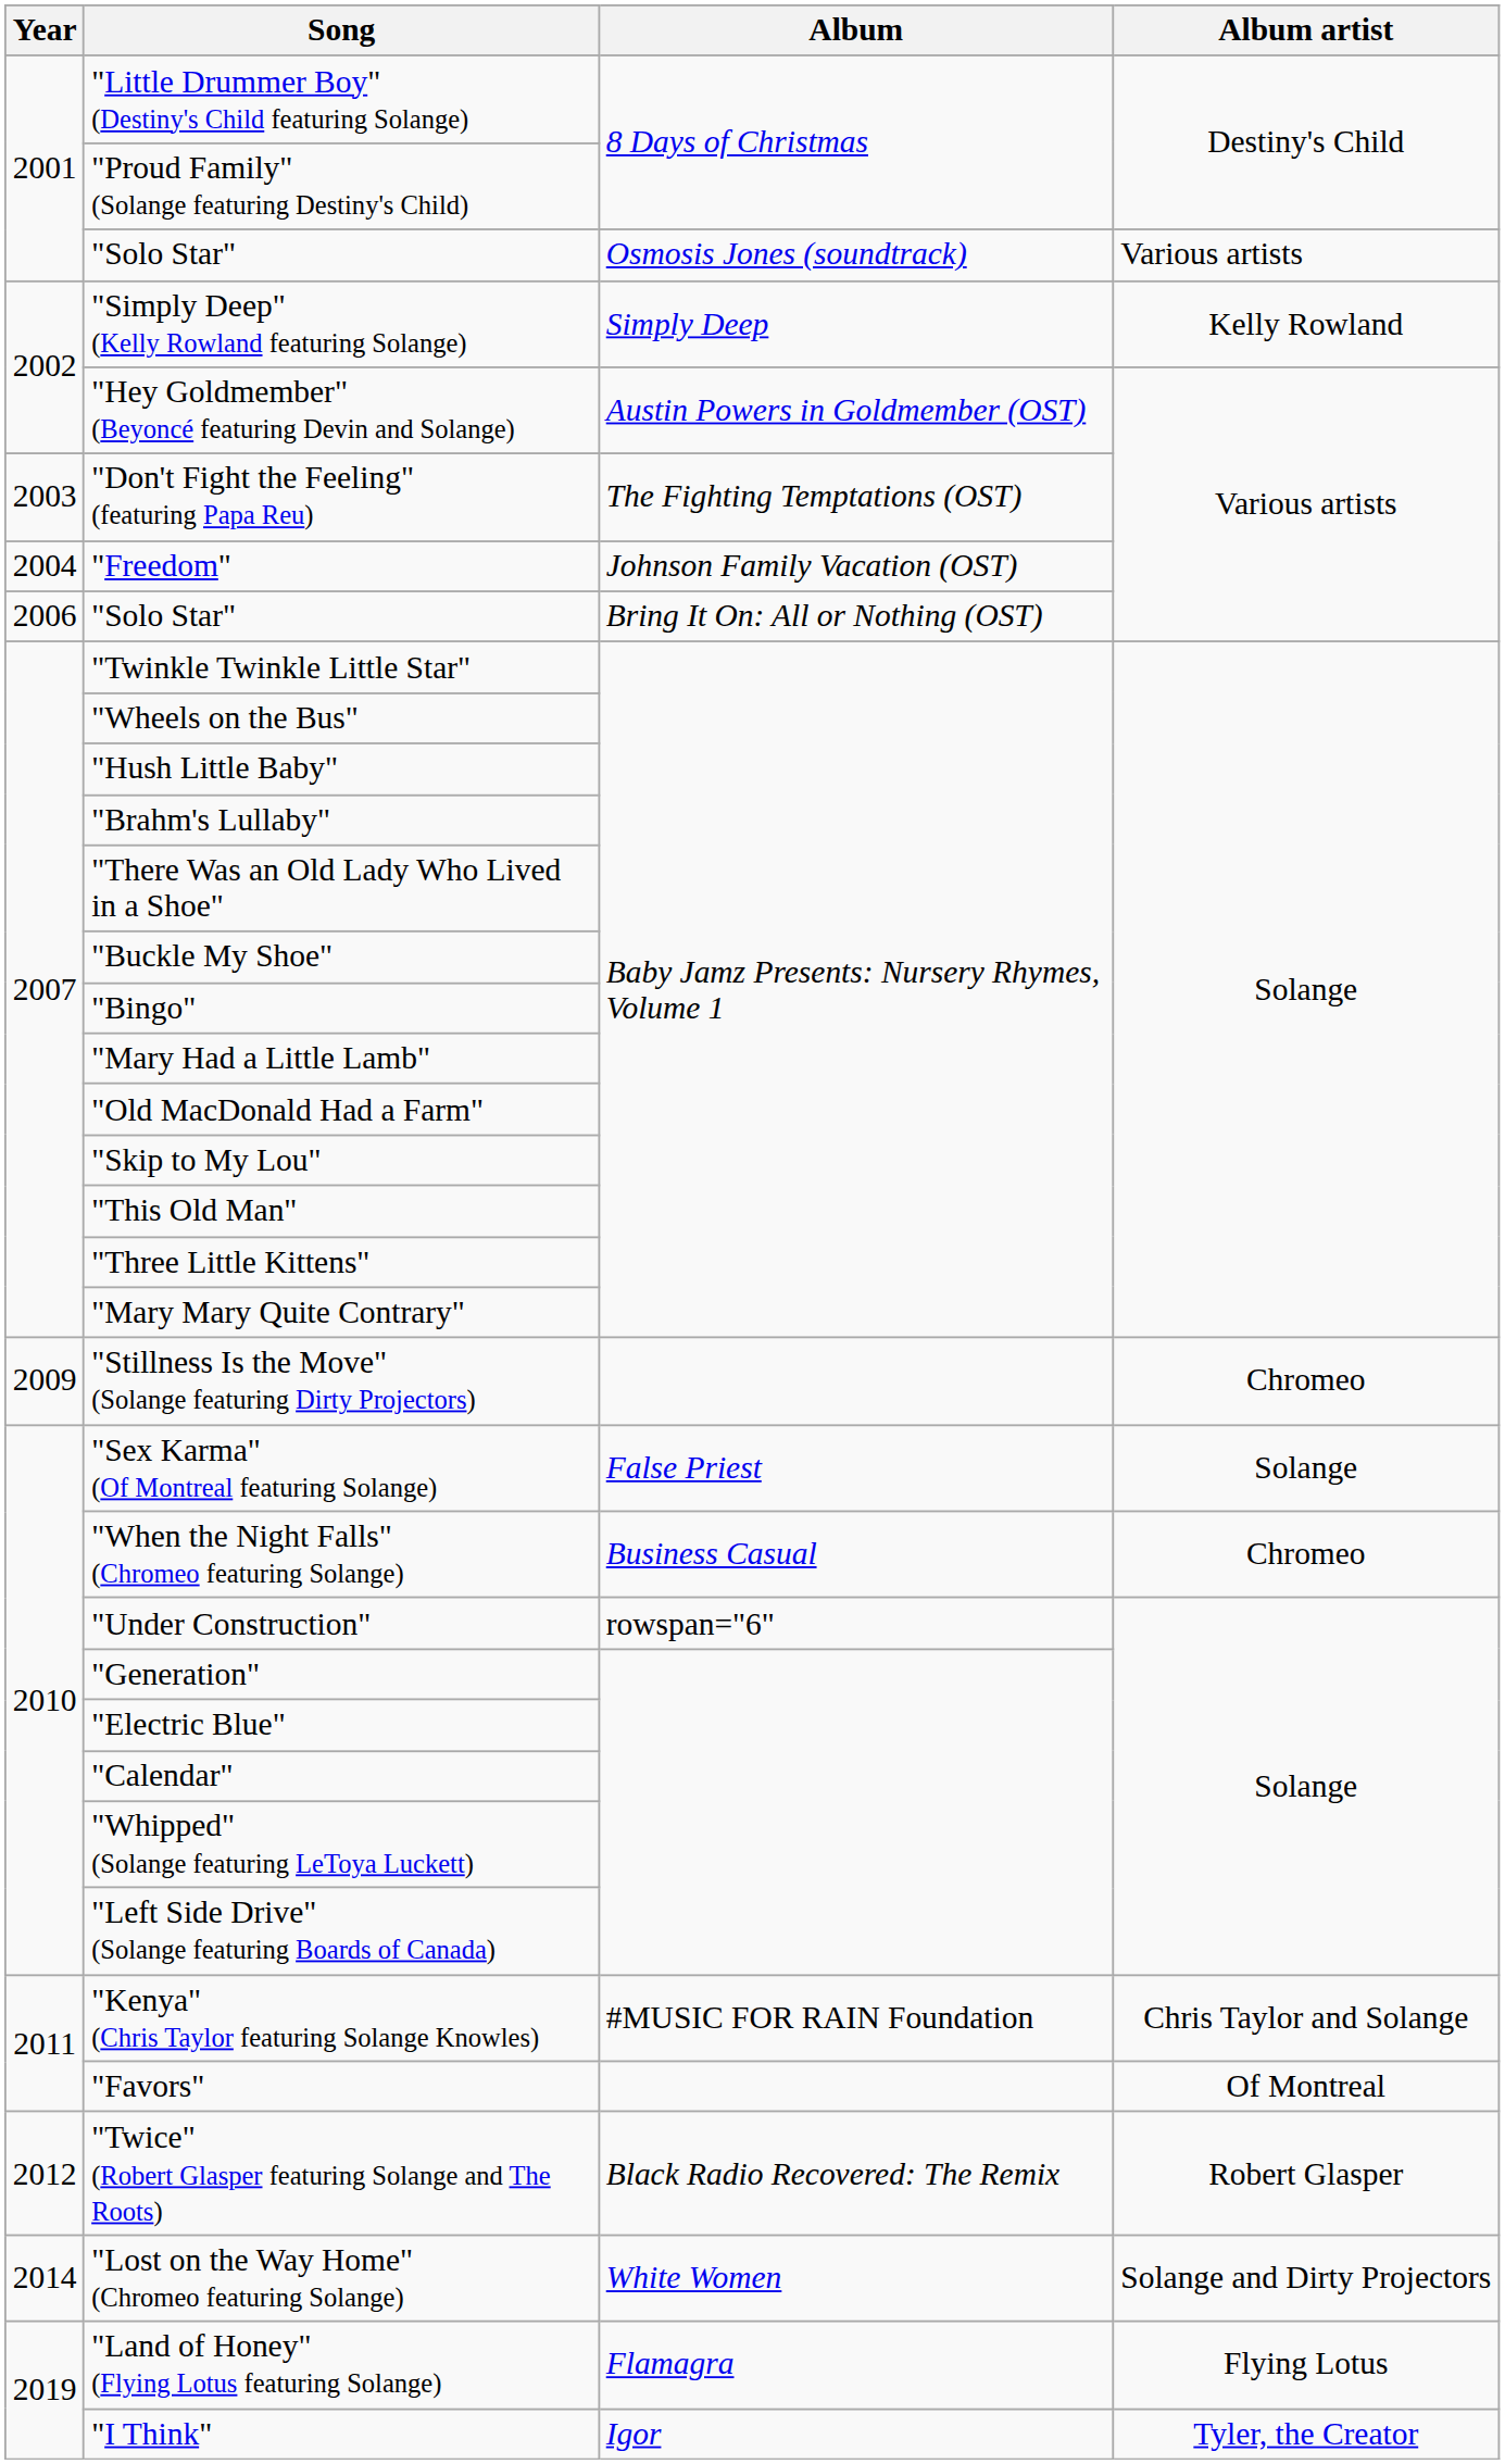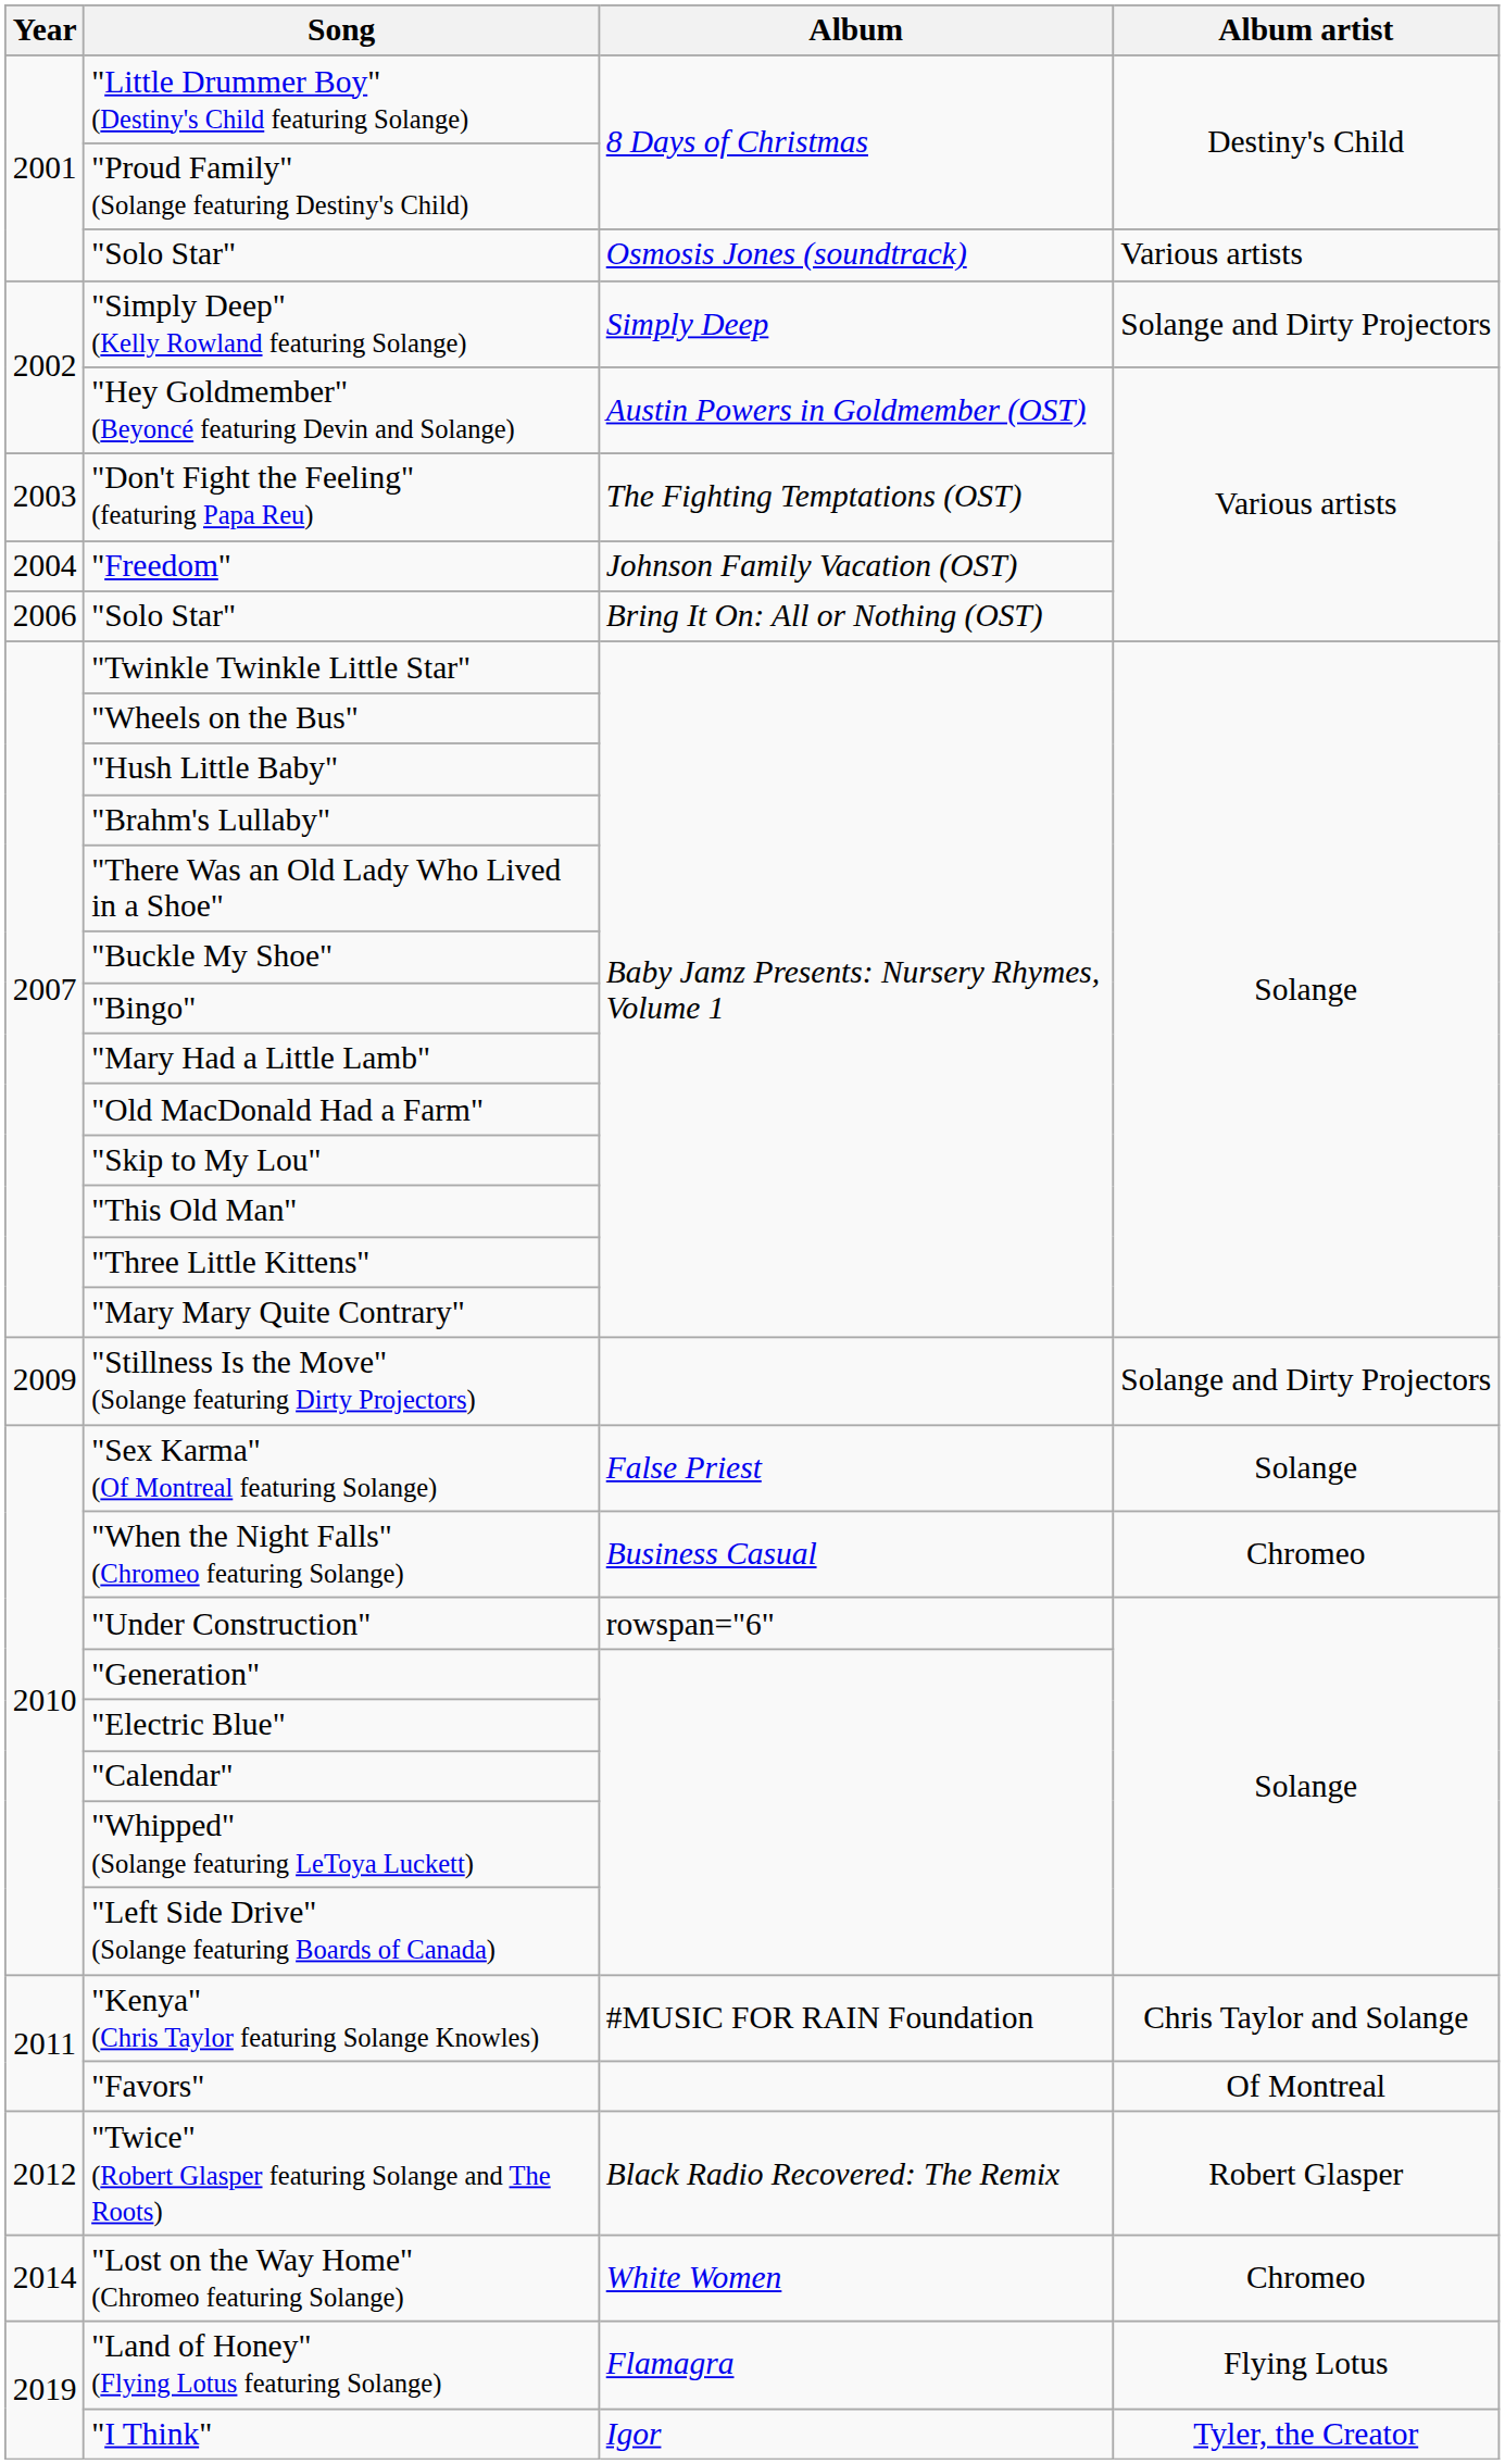"Simply Deep" (Kelly Rowland featuring Solange) | Album artist: Kelly Rowland -> Solange and Dirty Projectors
"Stillness Is the Move" (Solange featuring Dirty Projectors) | Album artist: Chromeo -> Solange and Dirty Projectors
"Lost on the Way Home" (Chromeo featuring Solange) | Album artist: Solange and Dirty Projectors -> Chromeo
